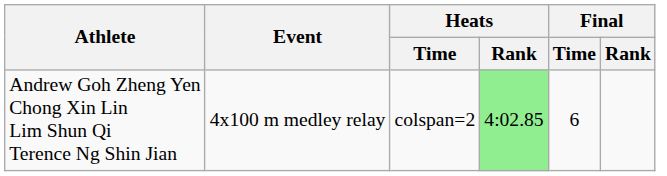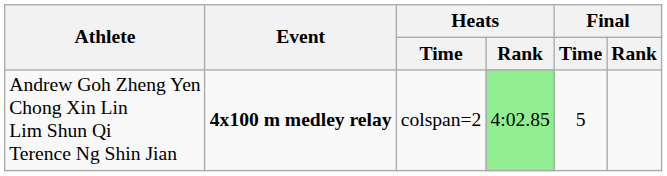row 3 | Event: normal -> bold
row 3 | Final / Time: 6 -> 5
